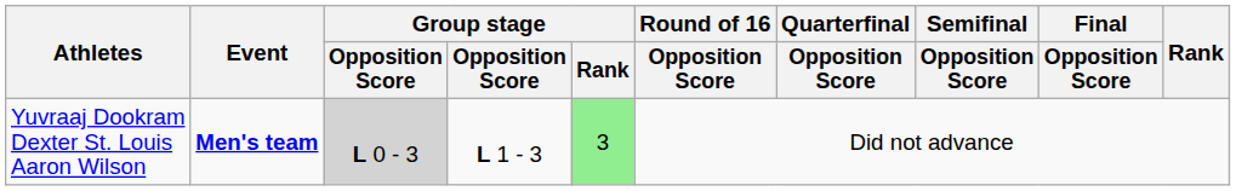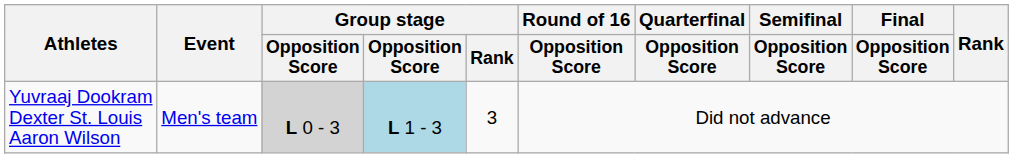Yuvraaj Dookram Dexter St. Louis Aaron Wilson | Event: bold -> normal
Yuvraaj Dookram Dexter St. Louis Aaron Wilson | column 4: no background -> lightblue background
Yuvraaj Dookram Dexter St. Louis Aaron Wilson | Group stage / Rank: lightgreen background -> no background
